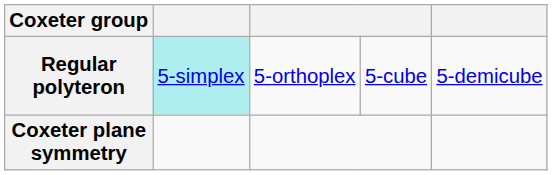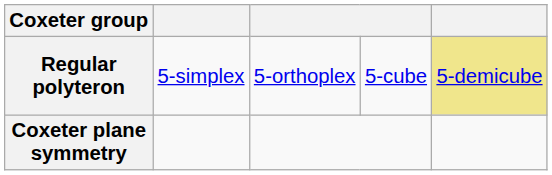Regular polyteron | column 2: paleturquoise background -> no background
Regular polyteron | column 5: no background -> khaki background
